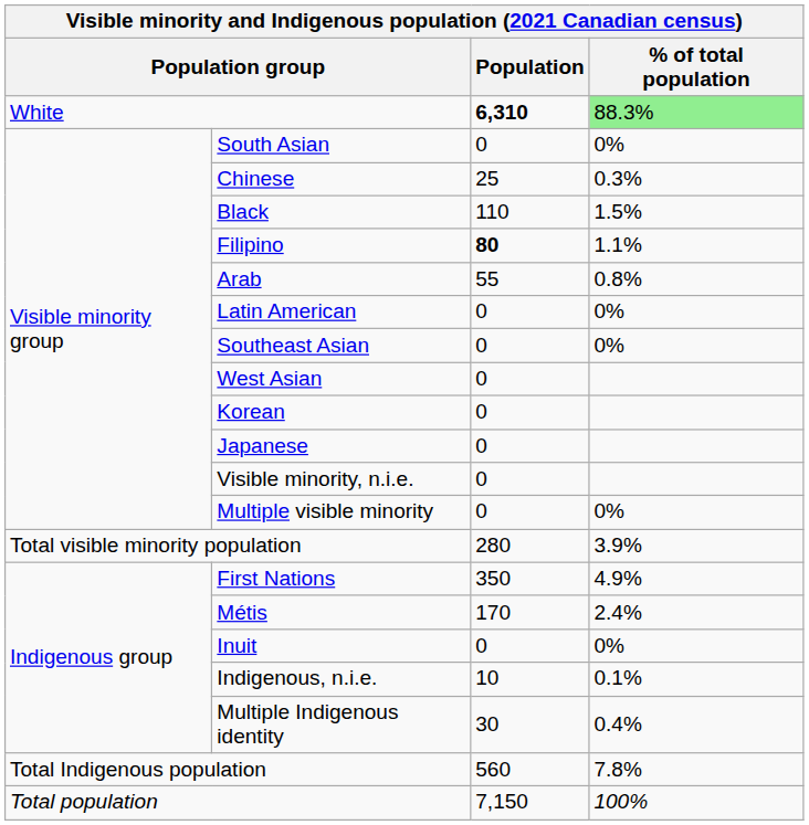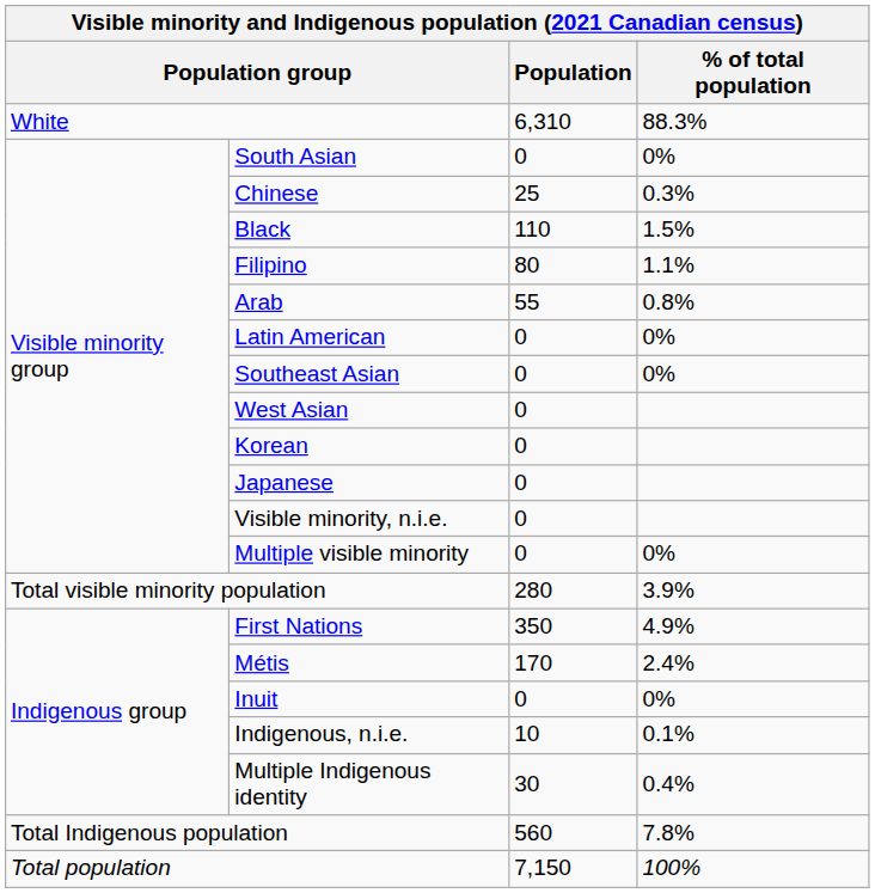White | Population: bold -> normal
White | % of total population: lightgreen background -> no background
Filipino | Population: bold -> normal
